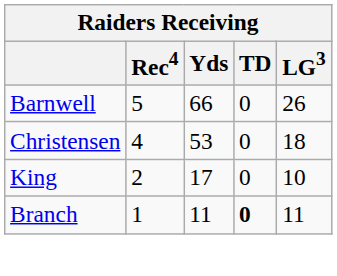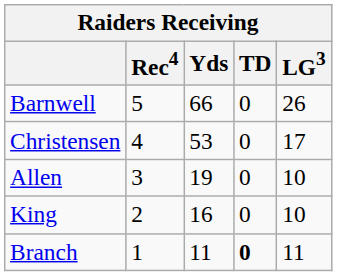Christensen | LG3: 18 -> 17
+ row: Allen | 3 | 19 | 0 | 10
King | Yds: 17 -> 16
